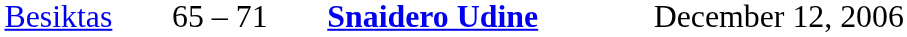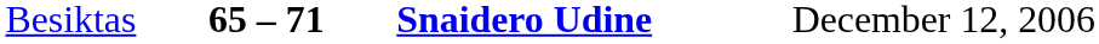Besiktas | column 2: normal -> bold
